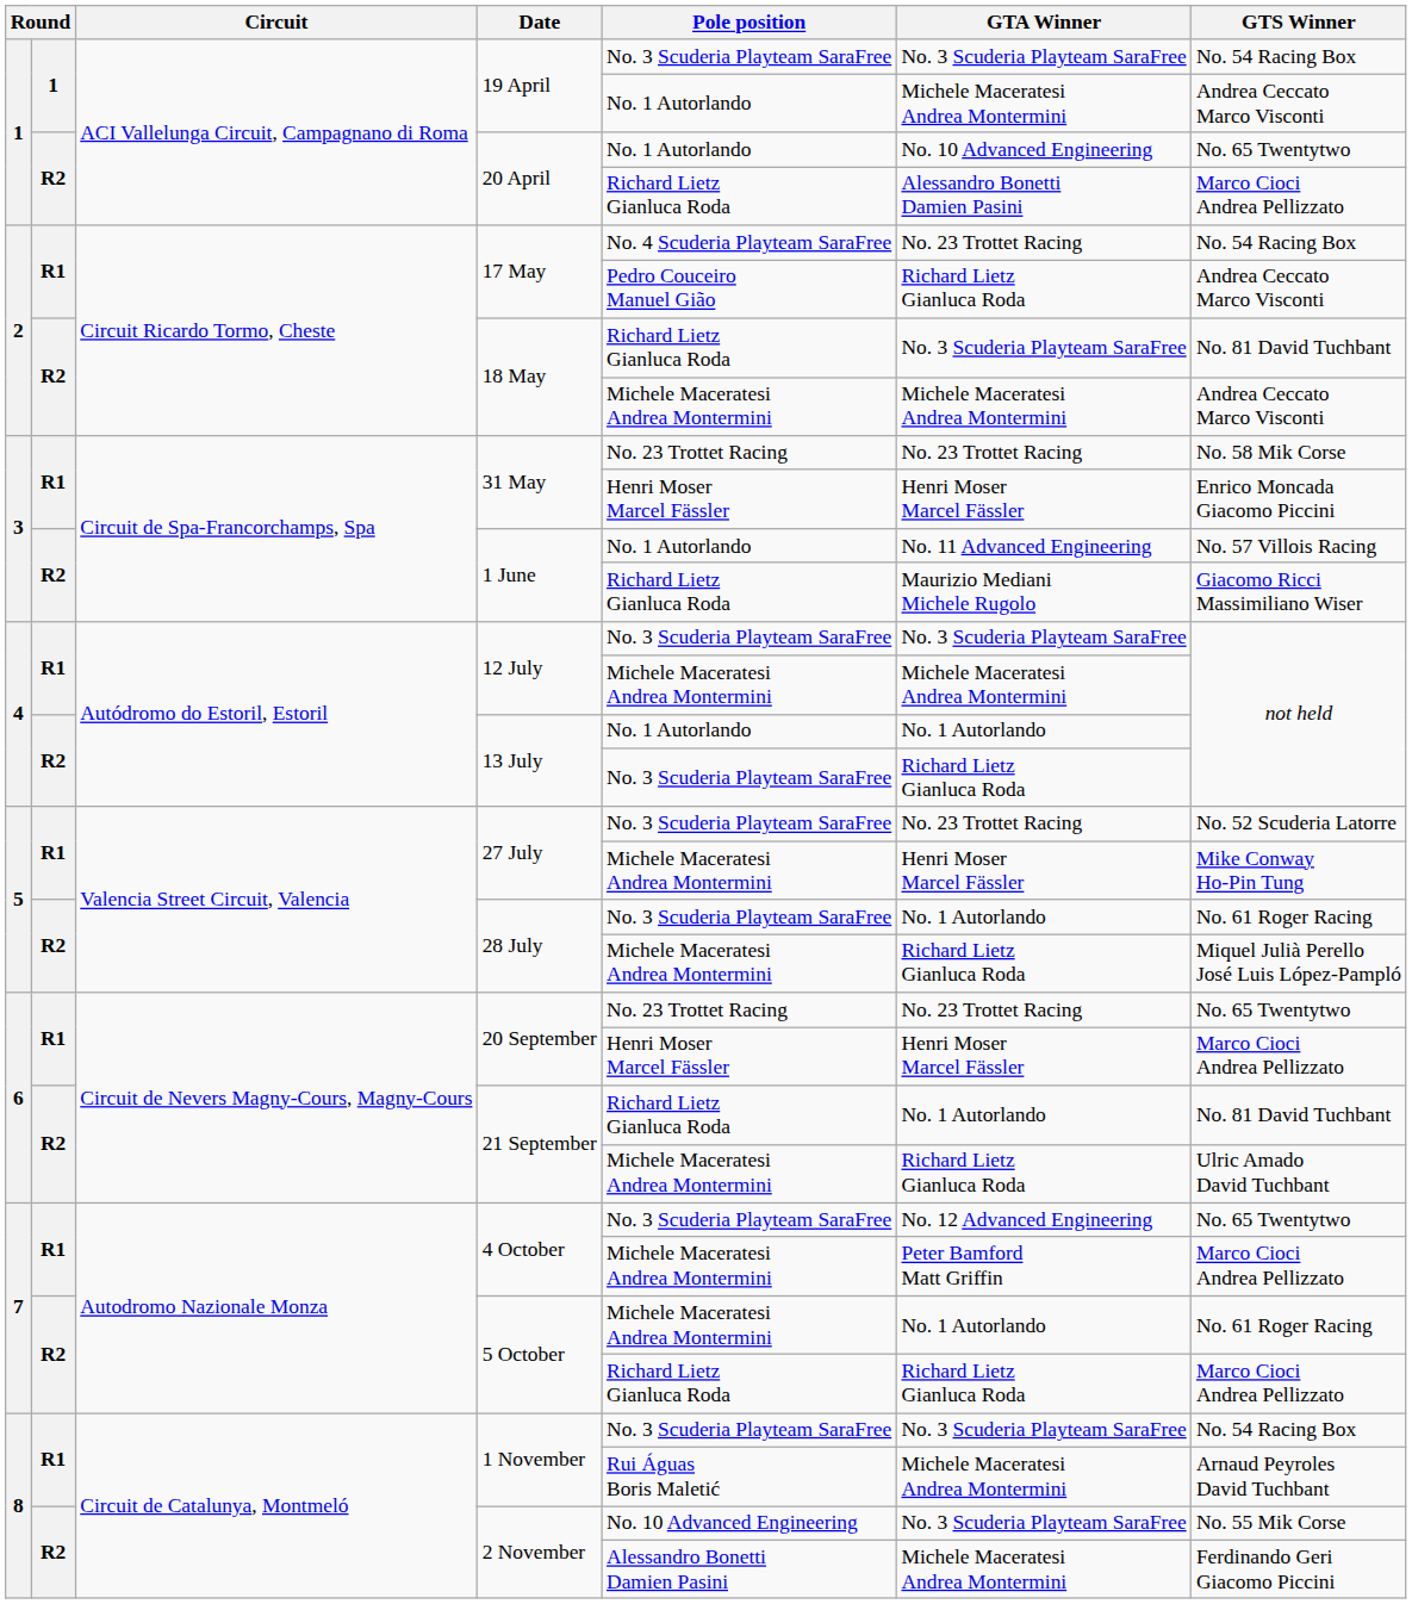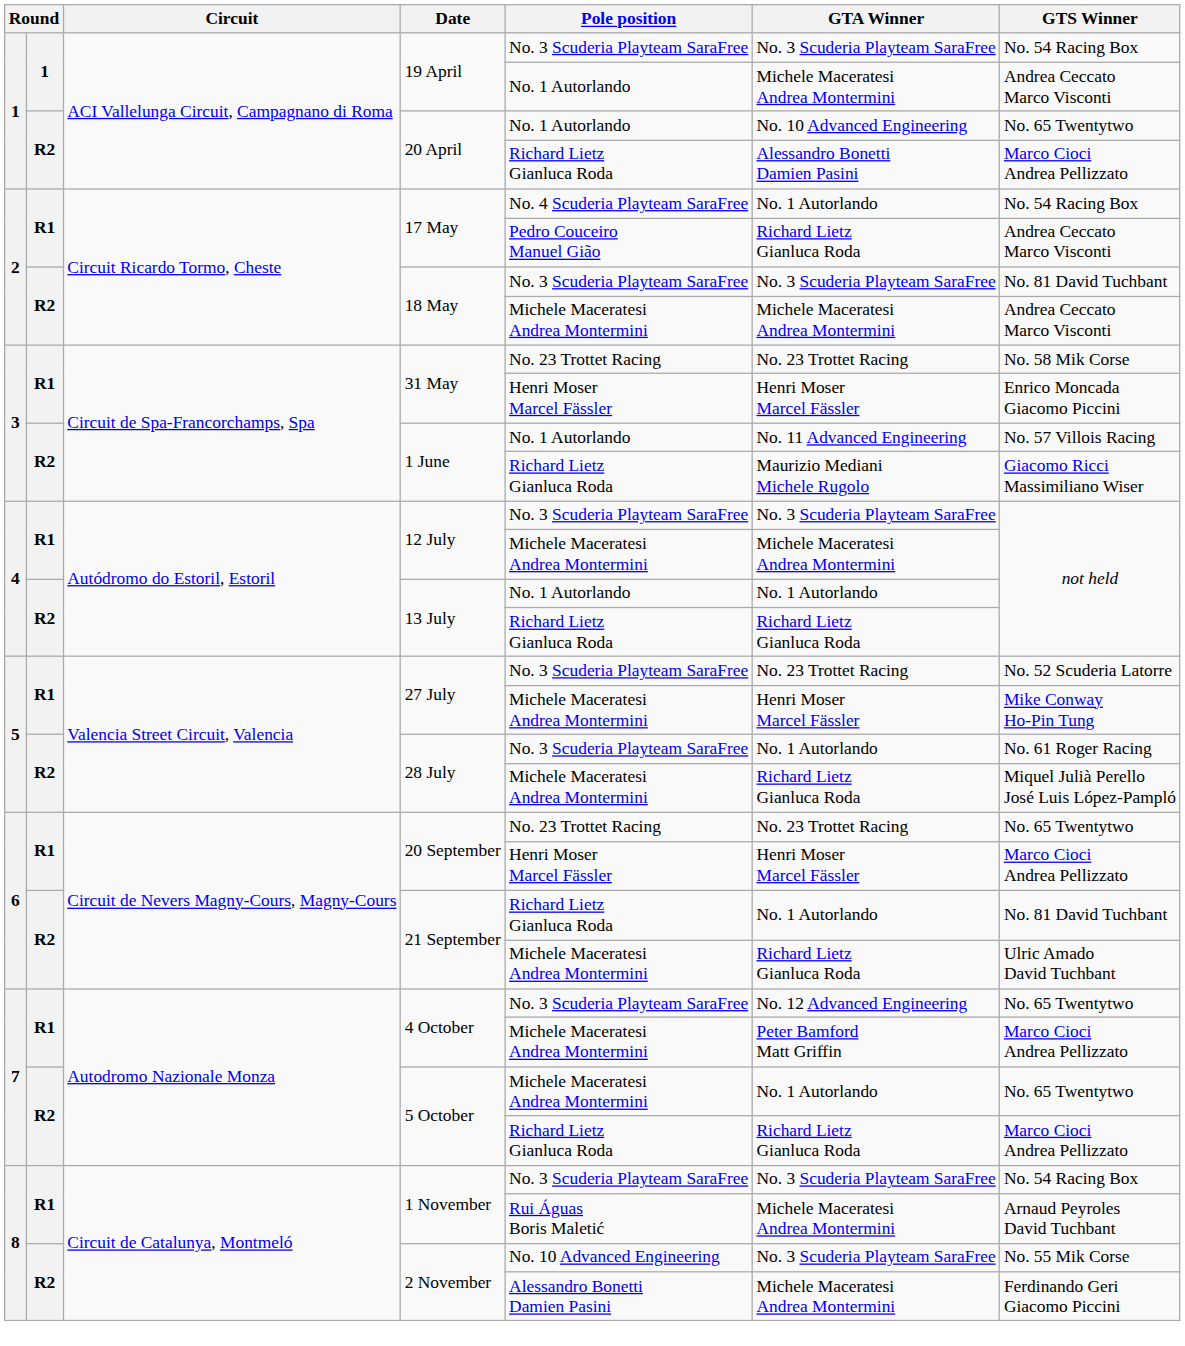row 6 | GTA Winner: No. 23 Trottet Racing -> No. 1 Autorlando
row 8 | Pole position: Richard Lietz Gianluca Roda -> No. 3 Scuderia Playteam SaraFree
row 17 | Pole position: No. 3 Scuderia Playteam SaraFree -> Richard Lietz Gianluca Roda
row 28 | GTS Winner: No. 61 Roger Racing -> No. 65 Twentytwo
